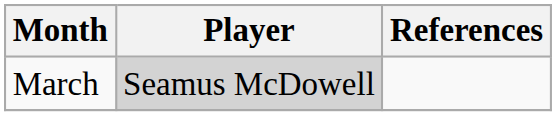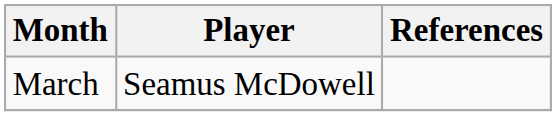March | Player: lightgrey background -> no background
